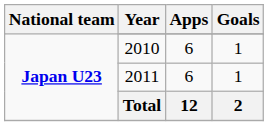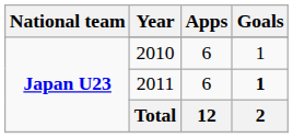2011 | Goals: normal -> bold
